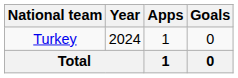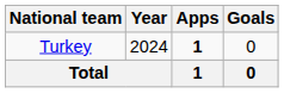Turkey | Apps: normal -> bold
